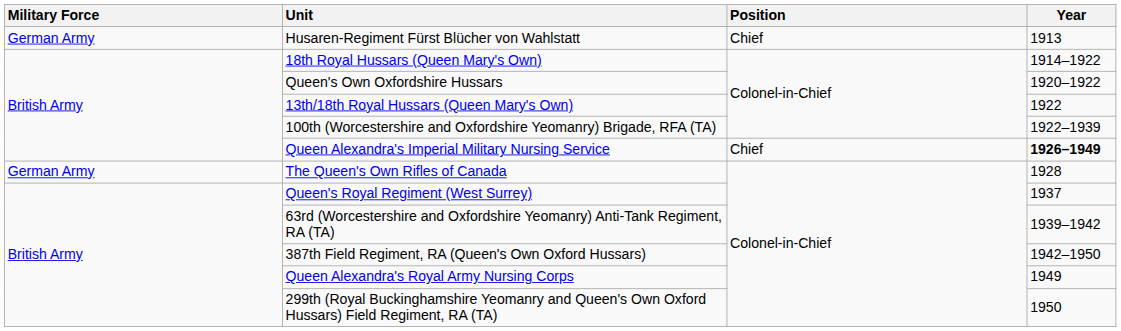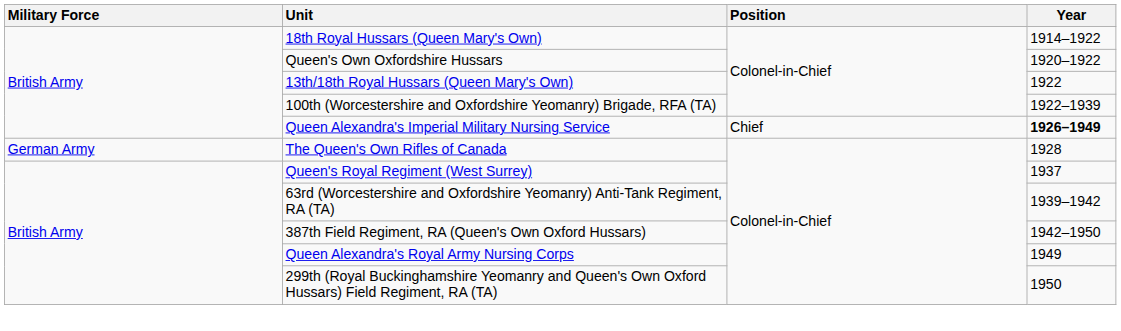- row: German Army | Husaren-Regiment Fürst Blücher von Wahlstatt | Chief | 1913
